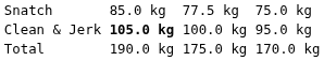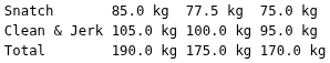Clean & Jerk | column 2: bold -> normal
